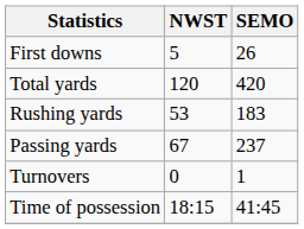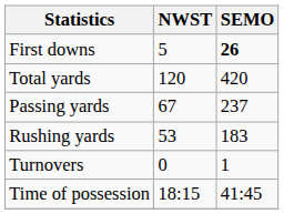First downs | SEMO: normal -> bold
rows swapped: Rushing yards <-> Passing yards
